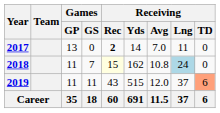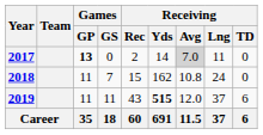2017 | Games / GP: normal -> bold
2017 | Receiving / Rec: bold -> normal
2017 | Receiving / Avg: no background -> lightgrey background
2018 | Receiving / Rec: lightyellow background -> no background
2018 | Receiving / Lng: lightblue background -> no background
2019 | Receiving / Yds: normal -> bold
2019 | Receiving / TD: lightsalmon background -> no background
